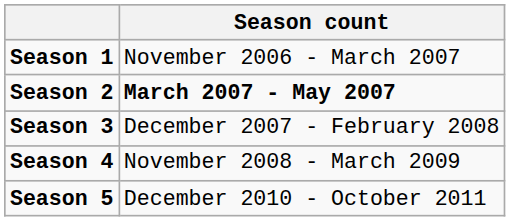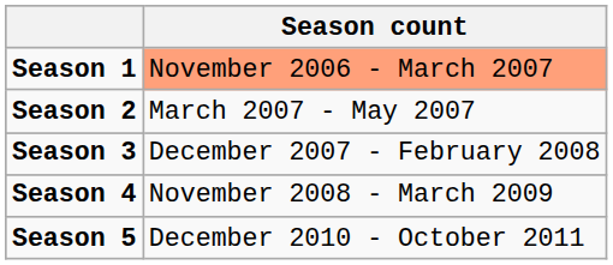Season 1 | Season count: no background -> lightsalmon background
Season 2 | Season count: bold -> normal
